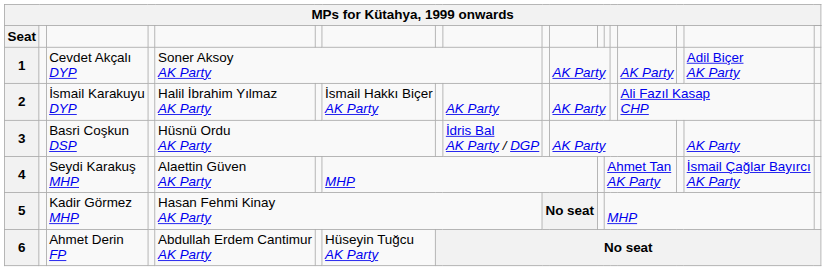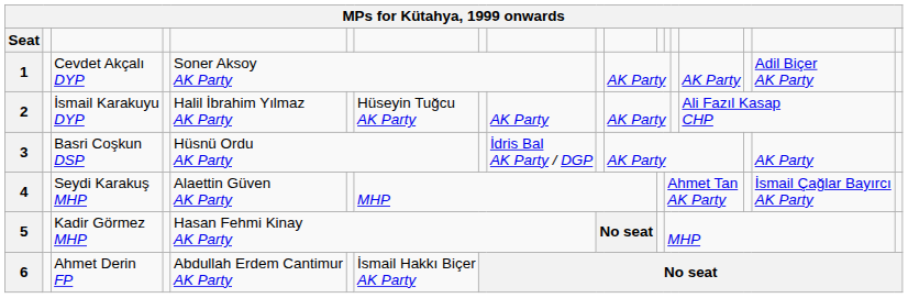2 | column 7: İsmail Hakkı Biçer AK Party -> Hüseyin Tuğcu AK Party
6 | column 7: Hüseyin Tuğcu AK Party -> İsmail Hakkı Biçer AK Party
